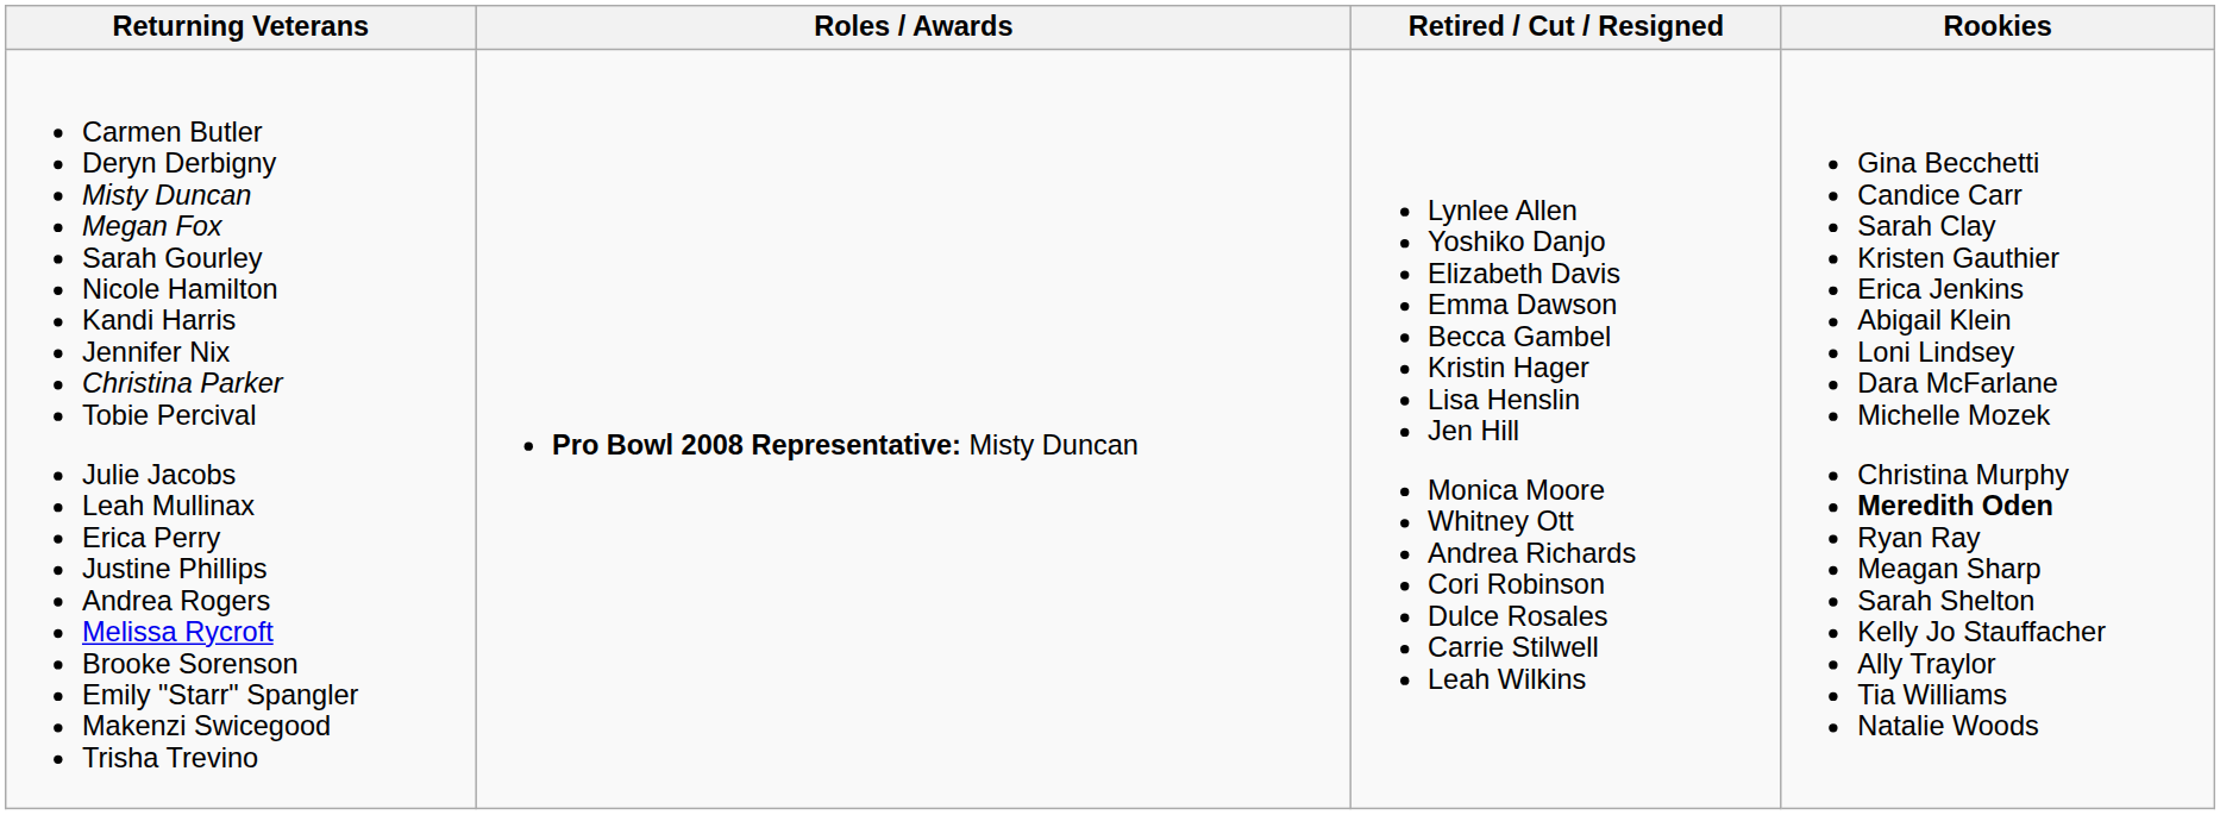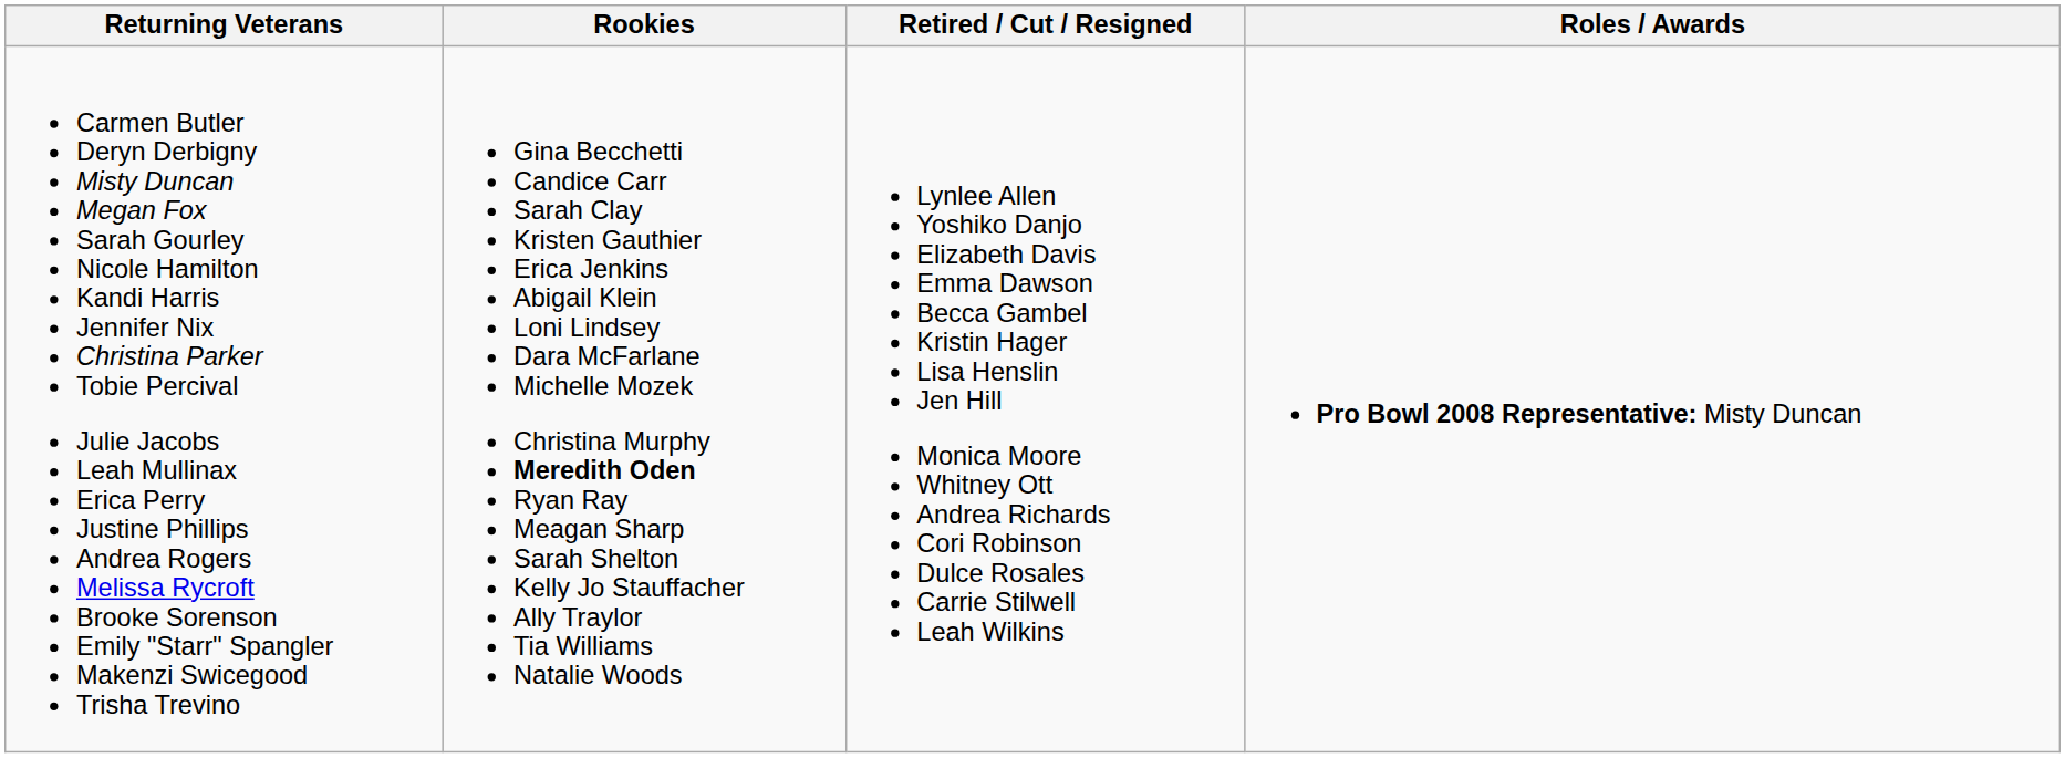columns swapped: Rookies <-> Roles / Awards
